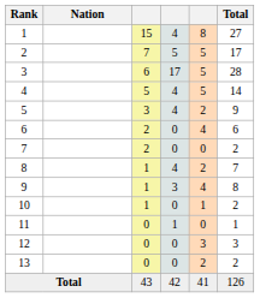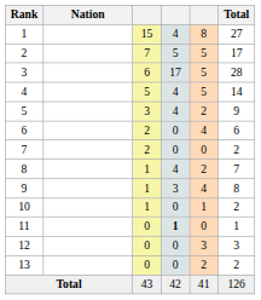11 | column 4: normal -> bold
